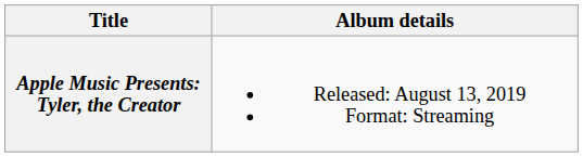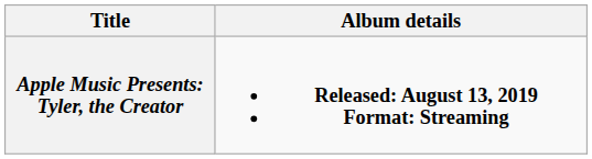Apple Music Presents: Tyler, the Creator | Album details: normal -> bold
